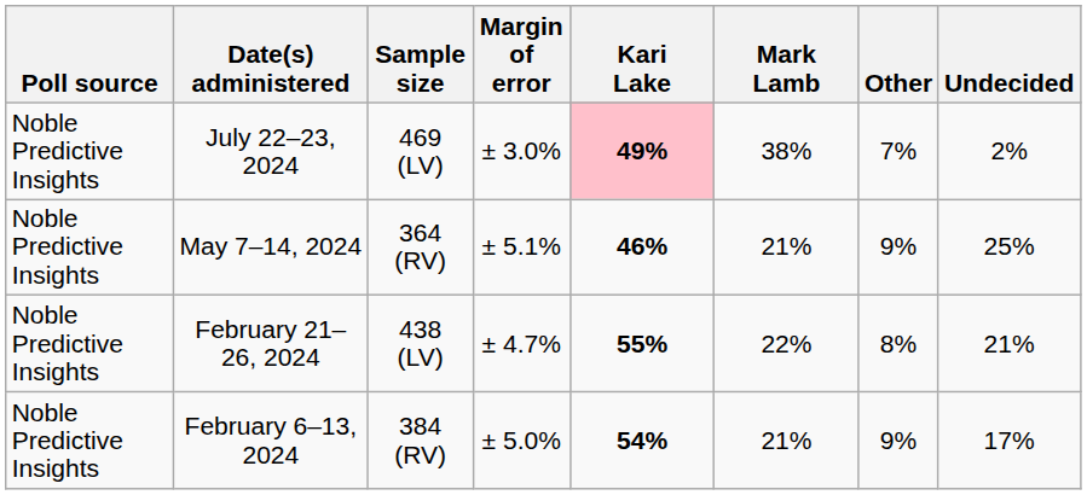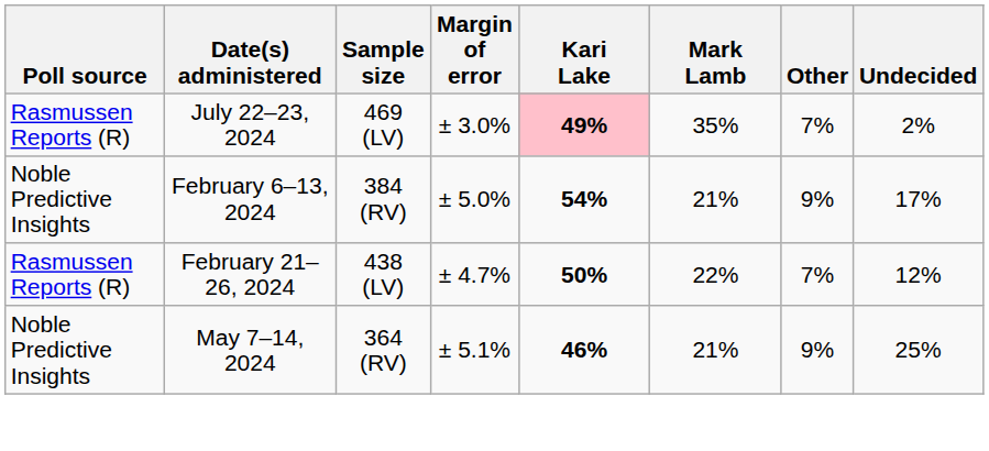July 22–23, 2024 | Poll source: Noble Predictive Insights -> Rasmussen Reports (R)
July 22–23, 2024 | Mark Lamb: 38% -> 35%
rows swapped: May 7–14, 2024 <-> February 6–13, 2024
February 21–26, 2024 | Poll source: Noble Predictive Insights -> Rasmussen Reports (R)
February 21–26, 2024 | Kari Lake: 55% -> 50%
February 21–26, 2024 | Other: 8% -> 7%
February 21–26, 2024 | Undecided: 21% -> 12%
